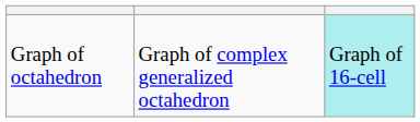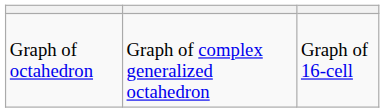Graph of octahedron | column 3: paleturquoise background -> no background
